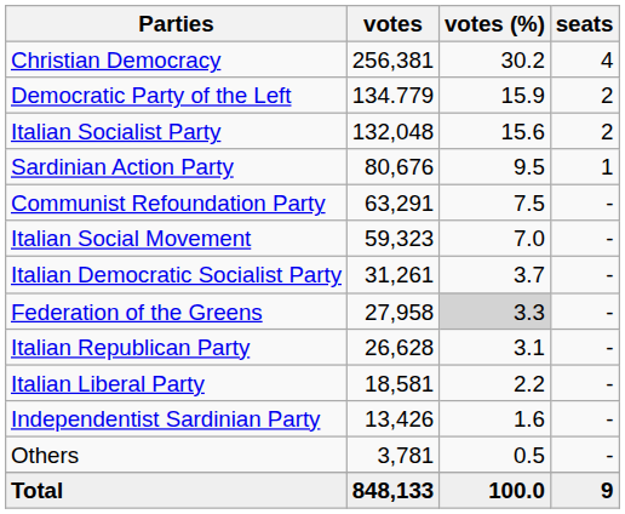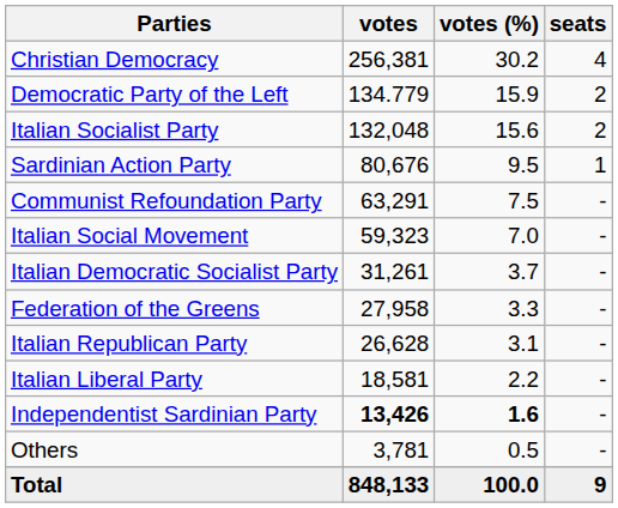Federation of the Greens | votes (%): lightgrey background -> no background
Independentist Sardinian Party | votes: normal -> bold
Independentist Sardinian Party | votes (%): normal -> bold
